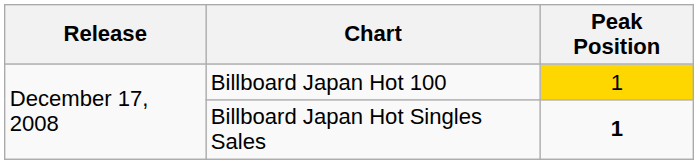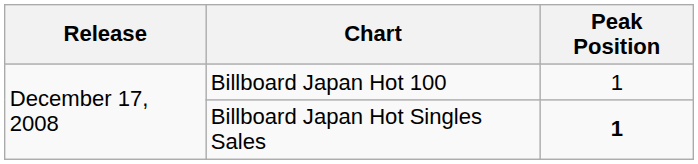Billboard Japan Hot 100 | Peak Position: gold background -> no background
